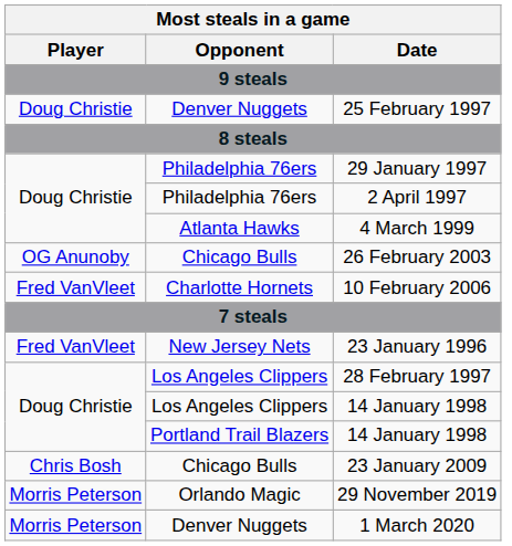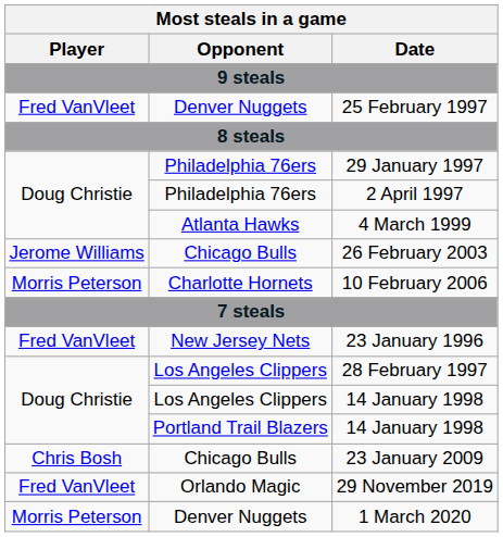25 February 1997 | Player: Doug Christie -> Fred VanVleet
26 February 2003 | Player: OG Anunoby -> Jerome Williams
10 February 2006 | Player: Fred VanVleet -> Morris Peterson
29 November 2019 | Player: Morris Peterson -> Fred VanVleet
